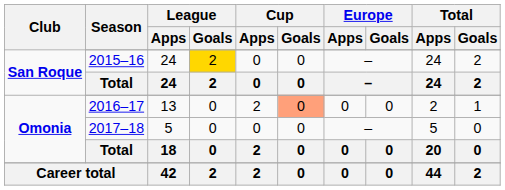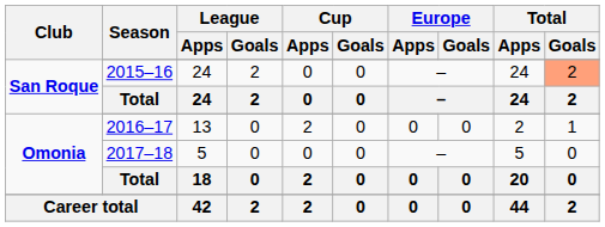2015–16 | League / Goals: gold background -> no background
2015–16 | Total / Goals: no background -> lightsalmon background
2016–17 | Cup / Goals: lightsalmon background -> no background
